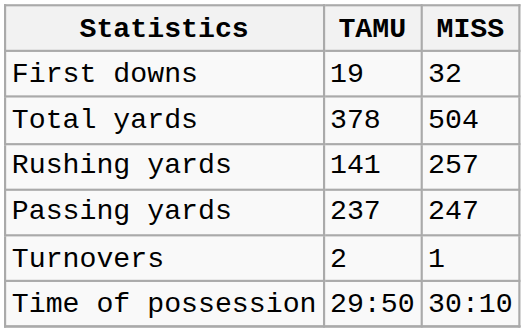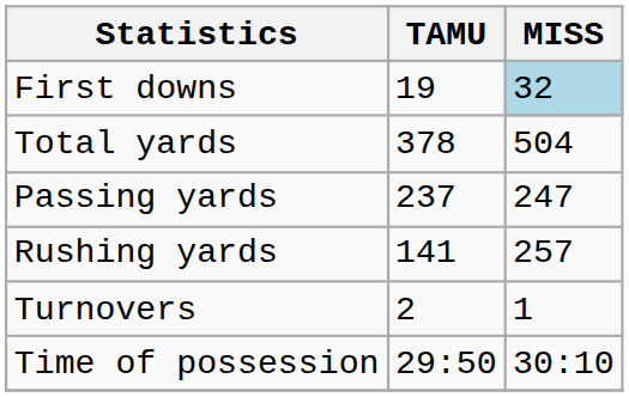First downs | MISS: no background -> lightblue background
rows swapped: Rushing yards <-> Passing yards
